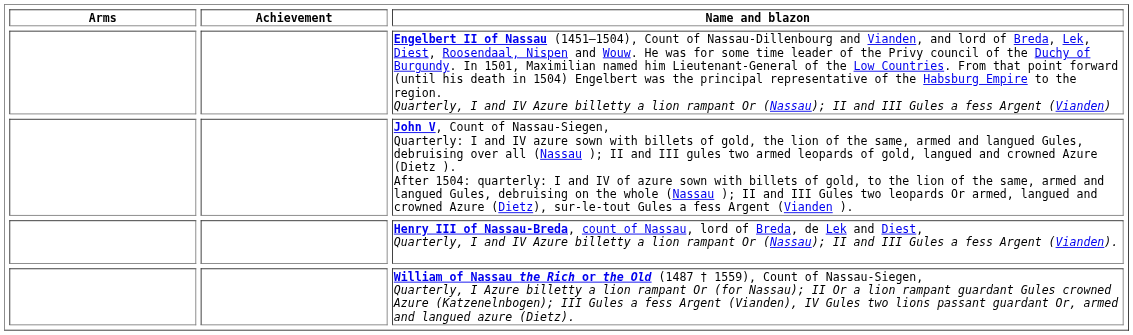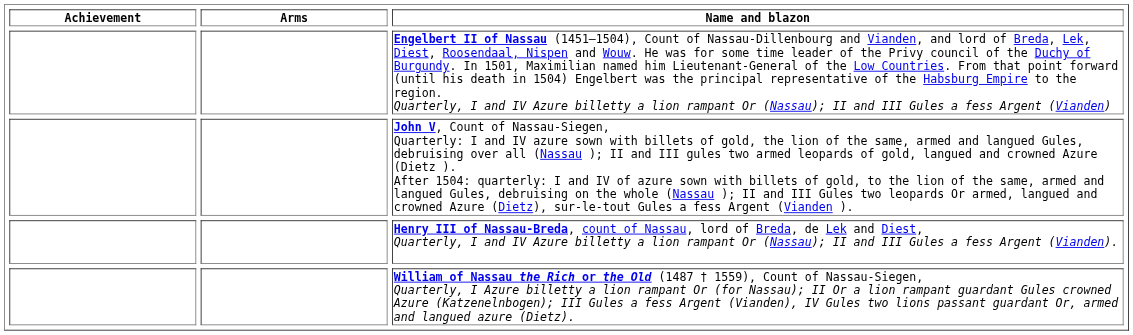columns swapped: Achievement <-> Arms
